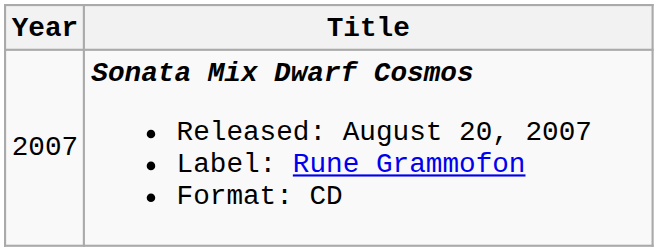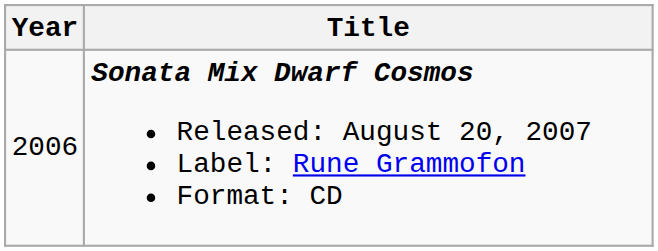row 2 | Year: 2007 -> 2006
